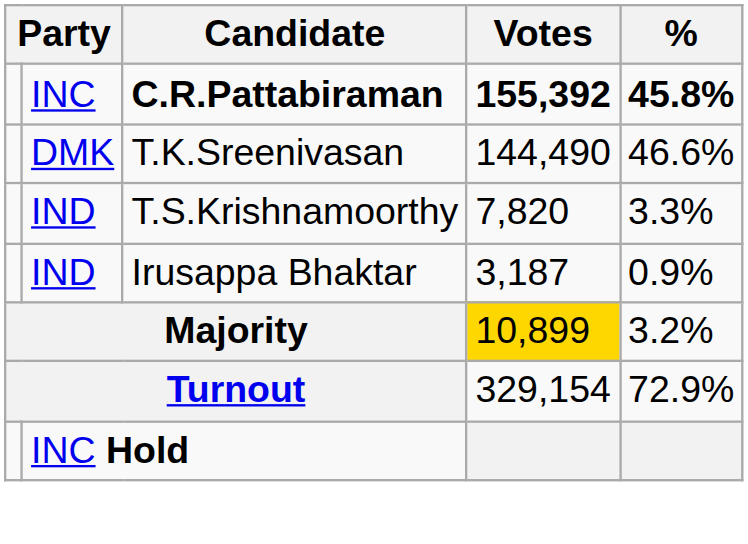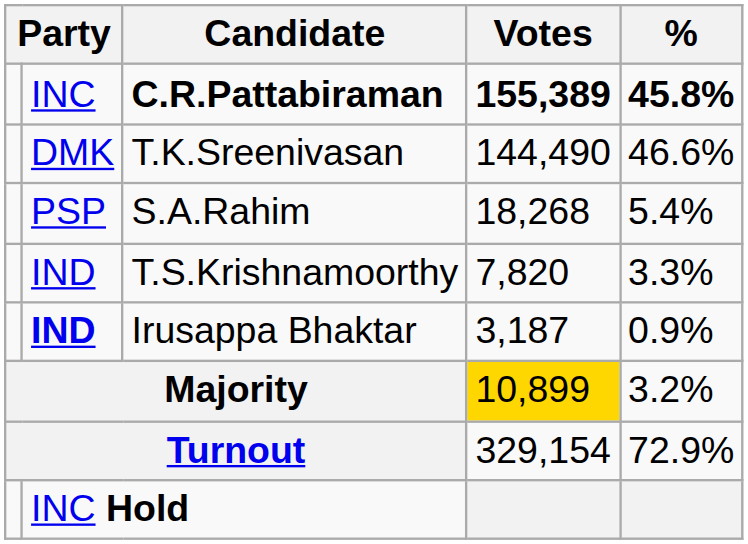C.R.Pattabiraman | Votes: 155,392 -> 155,389
+ row: PSP | S.A.Rahim | 18,268 | 5.4%
Irusappa Bhaktar | column 2: normal -> bold
